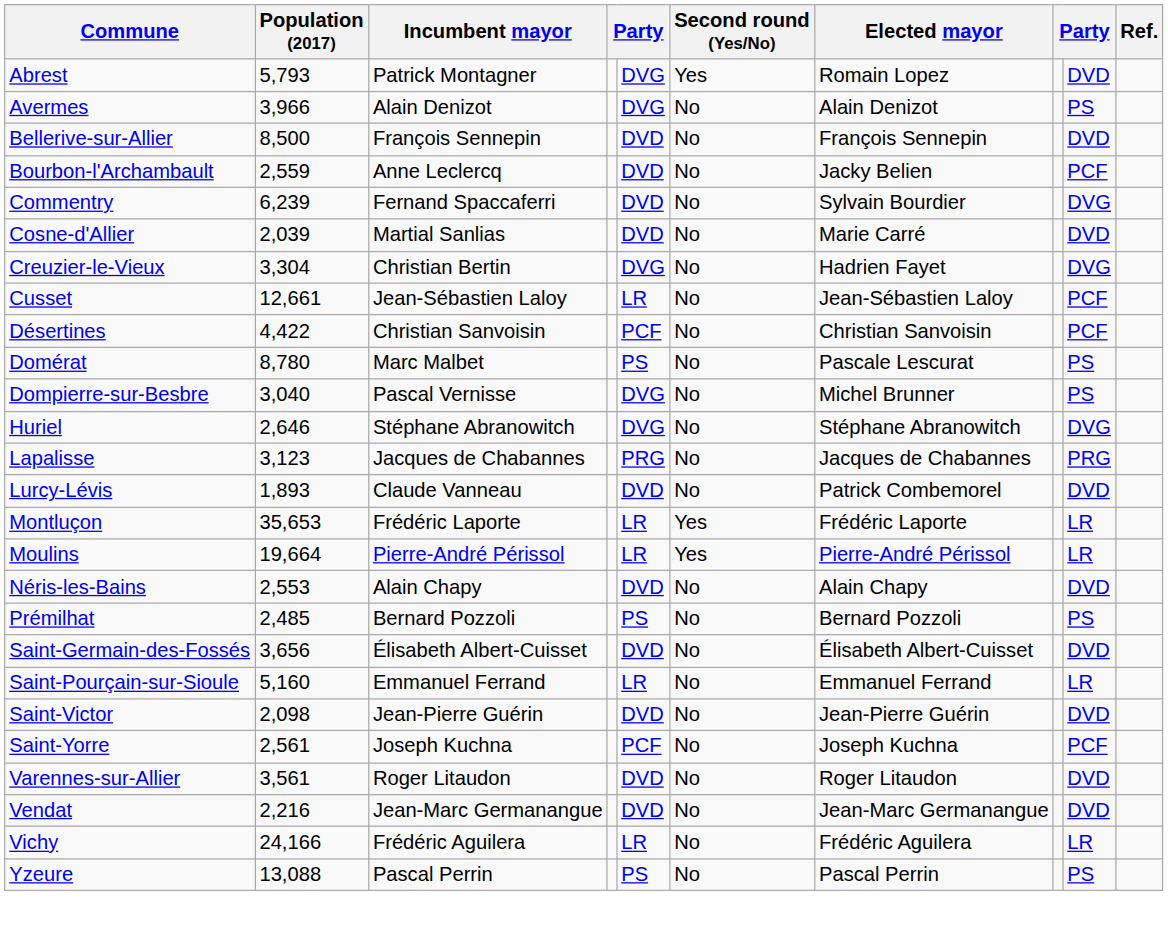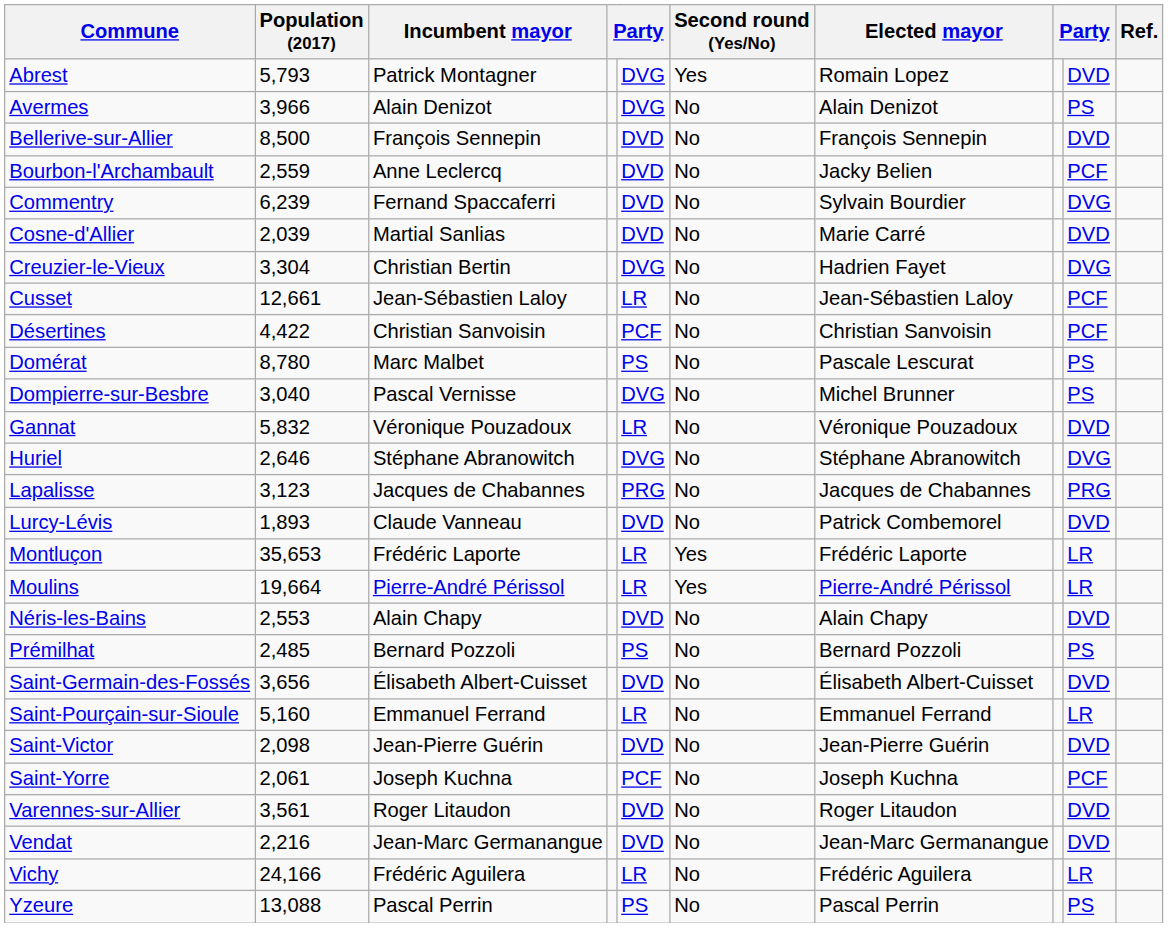+ row: Gannat | 5,832 | Véronique Pouzadoux | LR | No | Véronique Pouzadoux | DVD
Saint-Yorre | Population (2017): 2,561 -> 2,061
